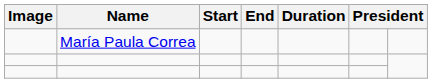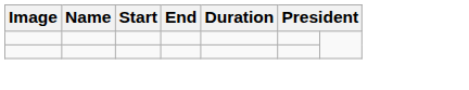- row: María Paula Correa
